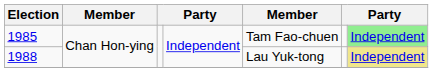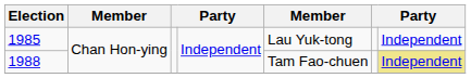1985 | column 5: Tam Fao-chuen -> Lau Yuk-tong
1985 | column 7: lightgreen background -> no background
1988 | column 5: Lau Yuk-tong -> Tam Fao-chuen
